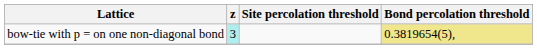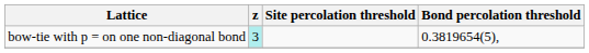bow-tie with p = on one non-diagonal bond | Bond percolation threshold: khaki background -> no background
